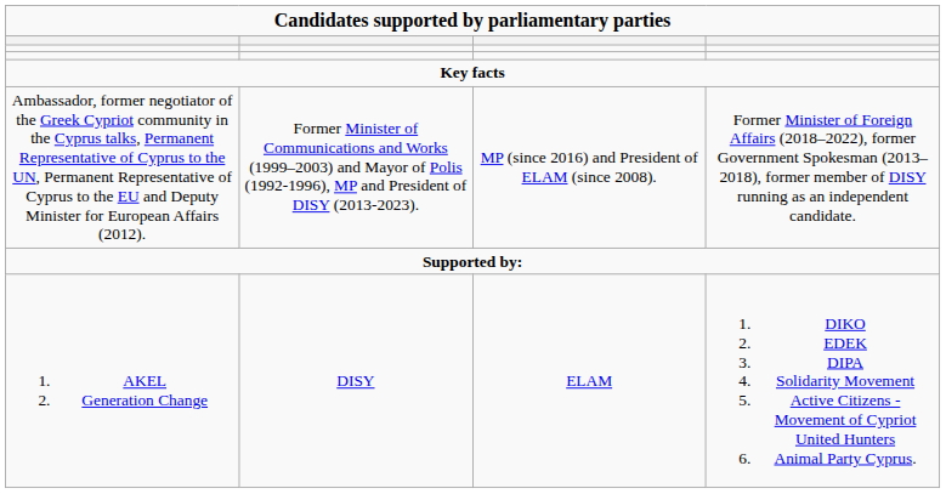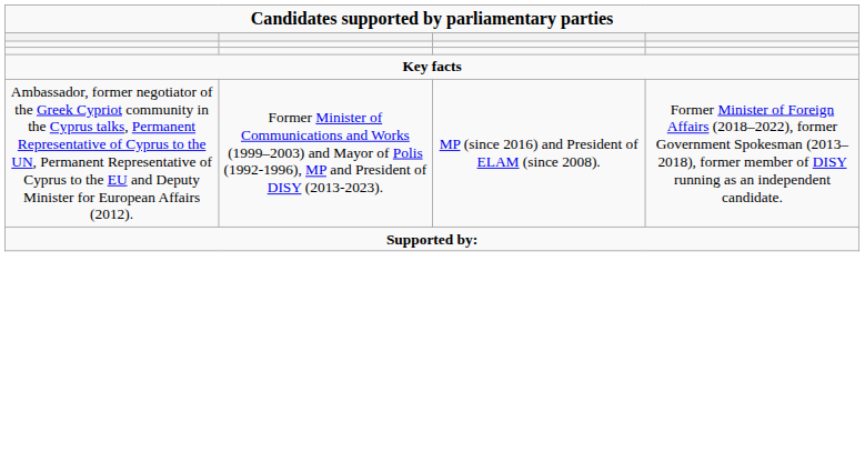- row: AKEL Generation Change | DISY | ELAM | DIKO EDEK DIPA Solidarity Movement Active Citizens - Movement of Cypriot United Hunters Animal Party Cyprus.
